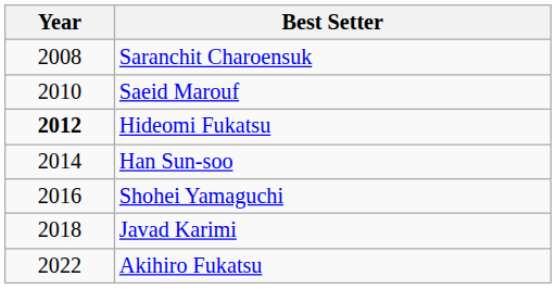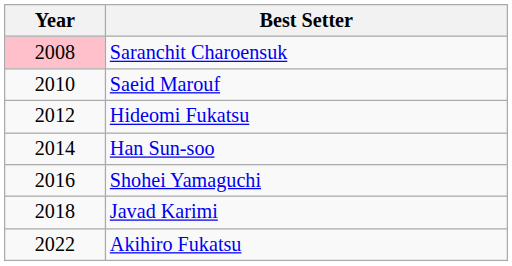Saranchit Charoensuk | Year: no background -> pink background
Hideomi Fukatsu | Year: bold -> normal
